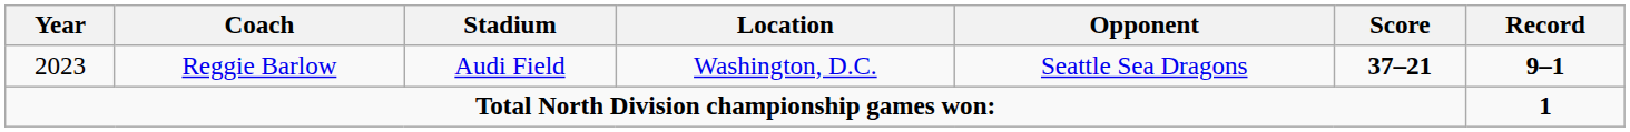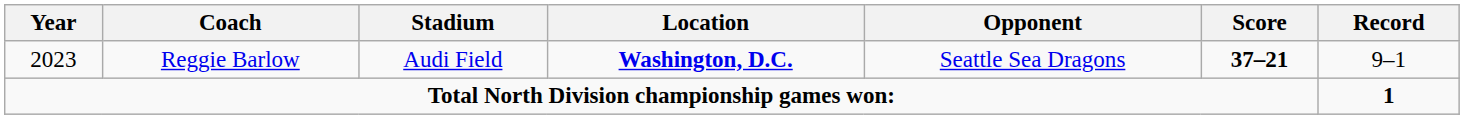2023 | Location: normal -> bold
2023 | Record: bold -> normal
